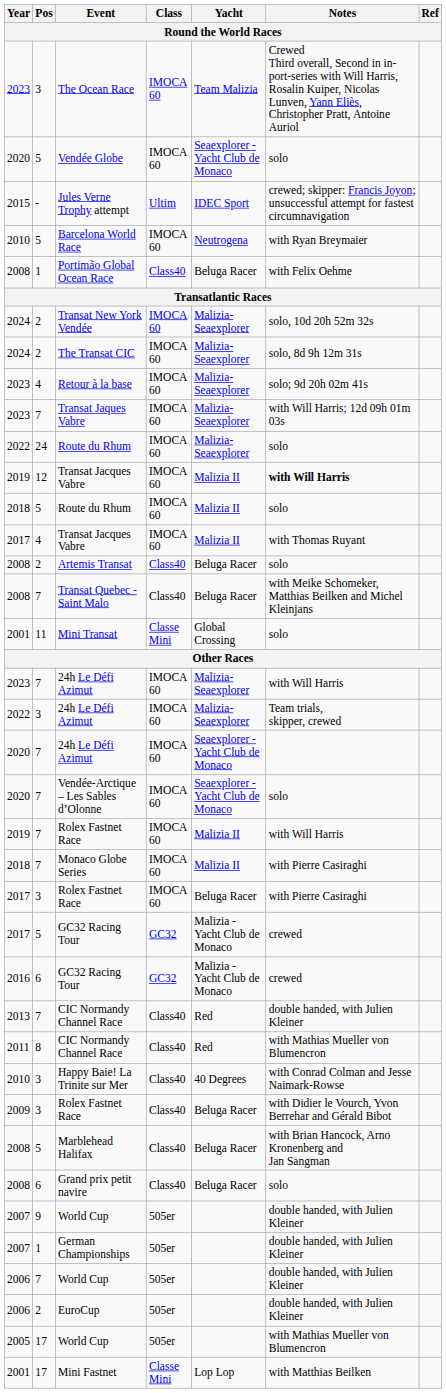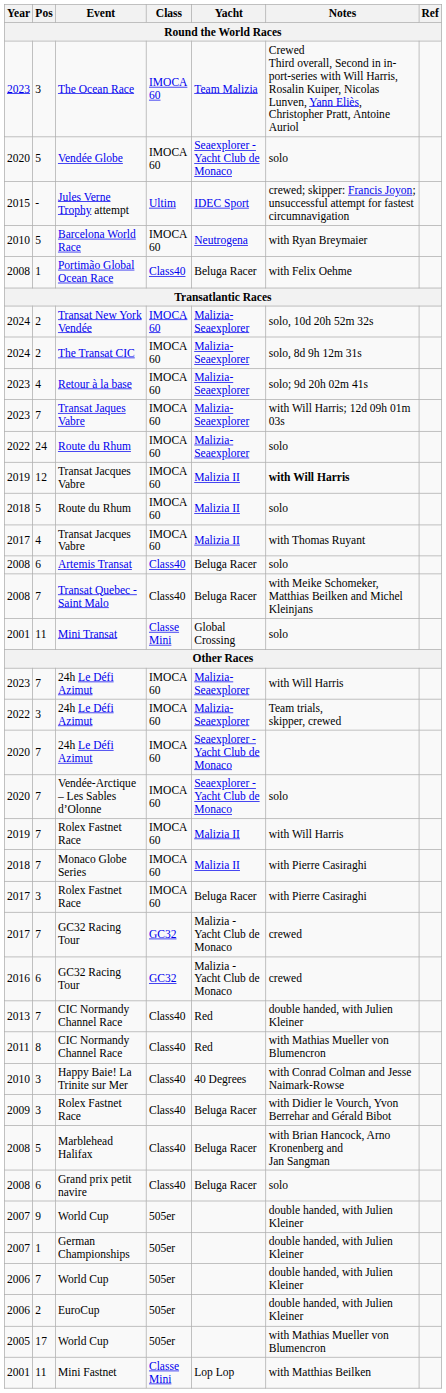Artemis Transat | Pos: 2 -> 6
2017 / GC32 Racing Tour | Pos: 5 -> 7
Mini Fastnet | Pos: 17 -> 11
